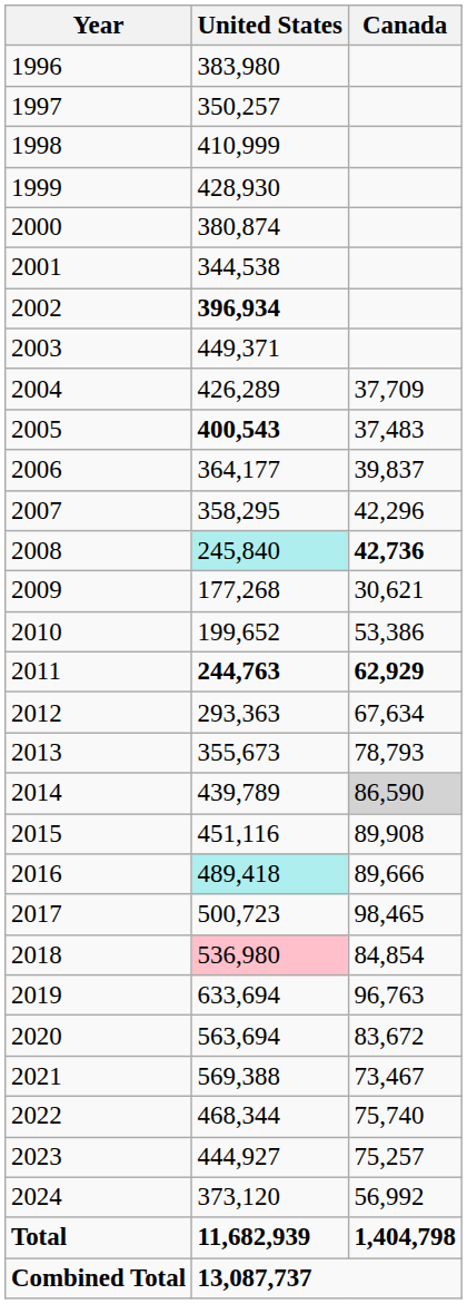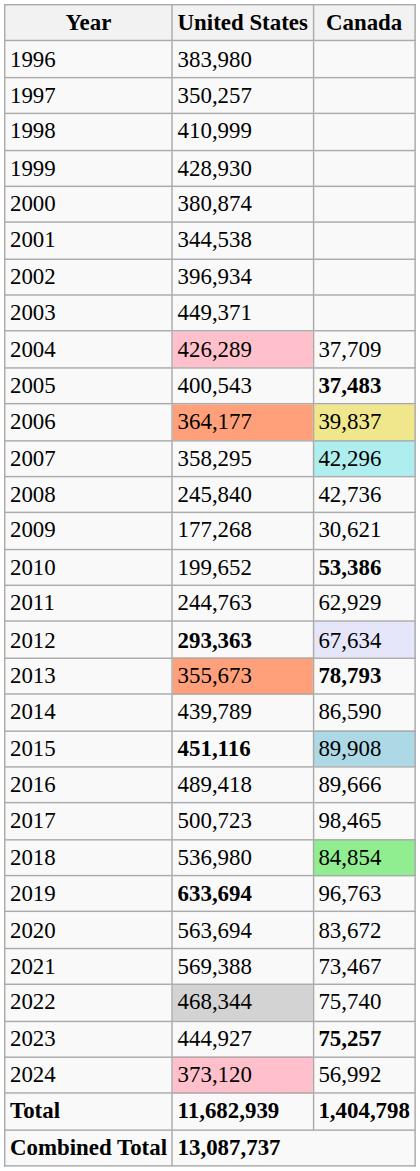2002 | United States: bold -> normal
2004 | United States: no background -> pink background
2005 | United States: bold -> normal
2005 | Canada: normal -> bold
2006 | United States: no background -> lightsalmon background
2006 | Canada: no background -> khaki background
2007 | Canada: no background -> paleturquoise background
2008 | United States: paleturquoise background -> no background
2008 | Canada: bold -> normal
2010 | Canada: normal -> bold
2011 | United States: bold -> normal
2011 | Canada: bold -> normal
2012 | United States: normal -> bold
2012 | Canada: no background -> lavender background
2013 | United States: no background -> lightsalmon background
2013 | Canada: normal -> bold
2014 | Canada: lightgrey background -> no background
2015 | United States: normal -> bold
2015 | Canada: no background -> lightblue background
2016 | United States: paleturquoise background -> no background
2018 | United States: pink background -> no background
2018 | Canada: no background -> lightgreen background
2019 | United States: normal -> bold
2022 | United States: no background -> lightgrey background
2023 | Canada: normal -> bold
2024 | United States: no background -> pink background
